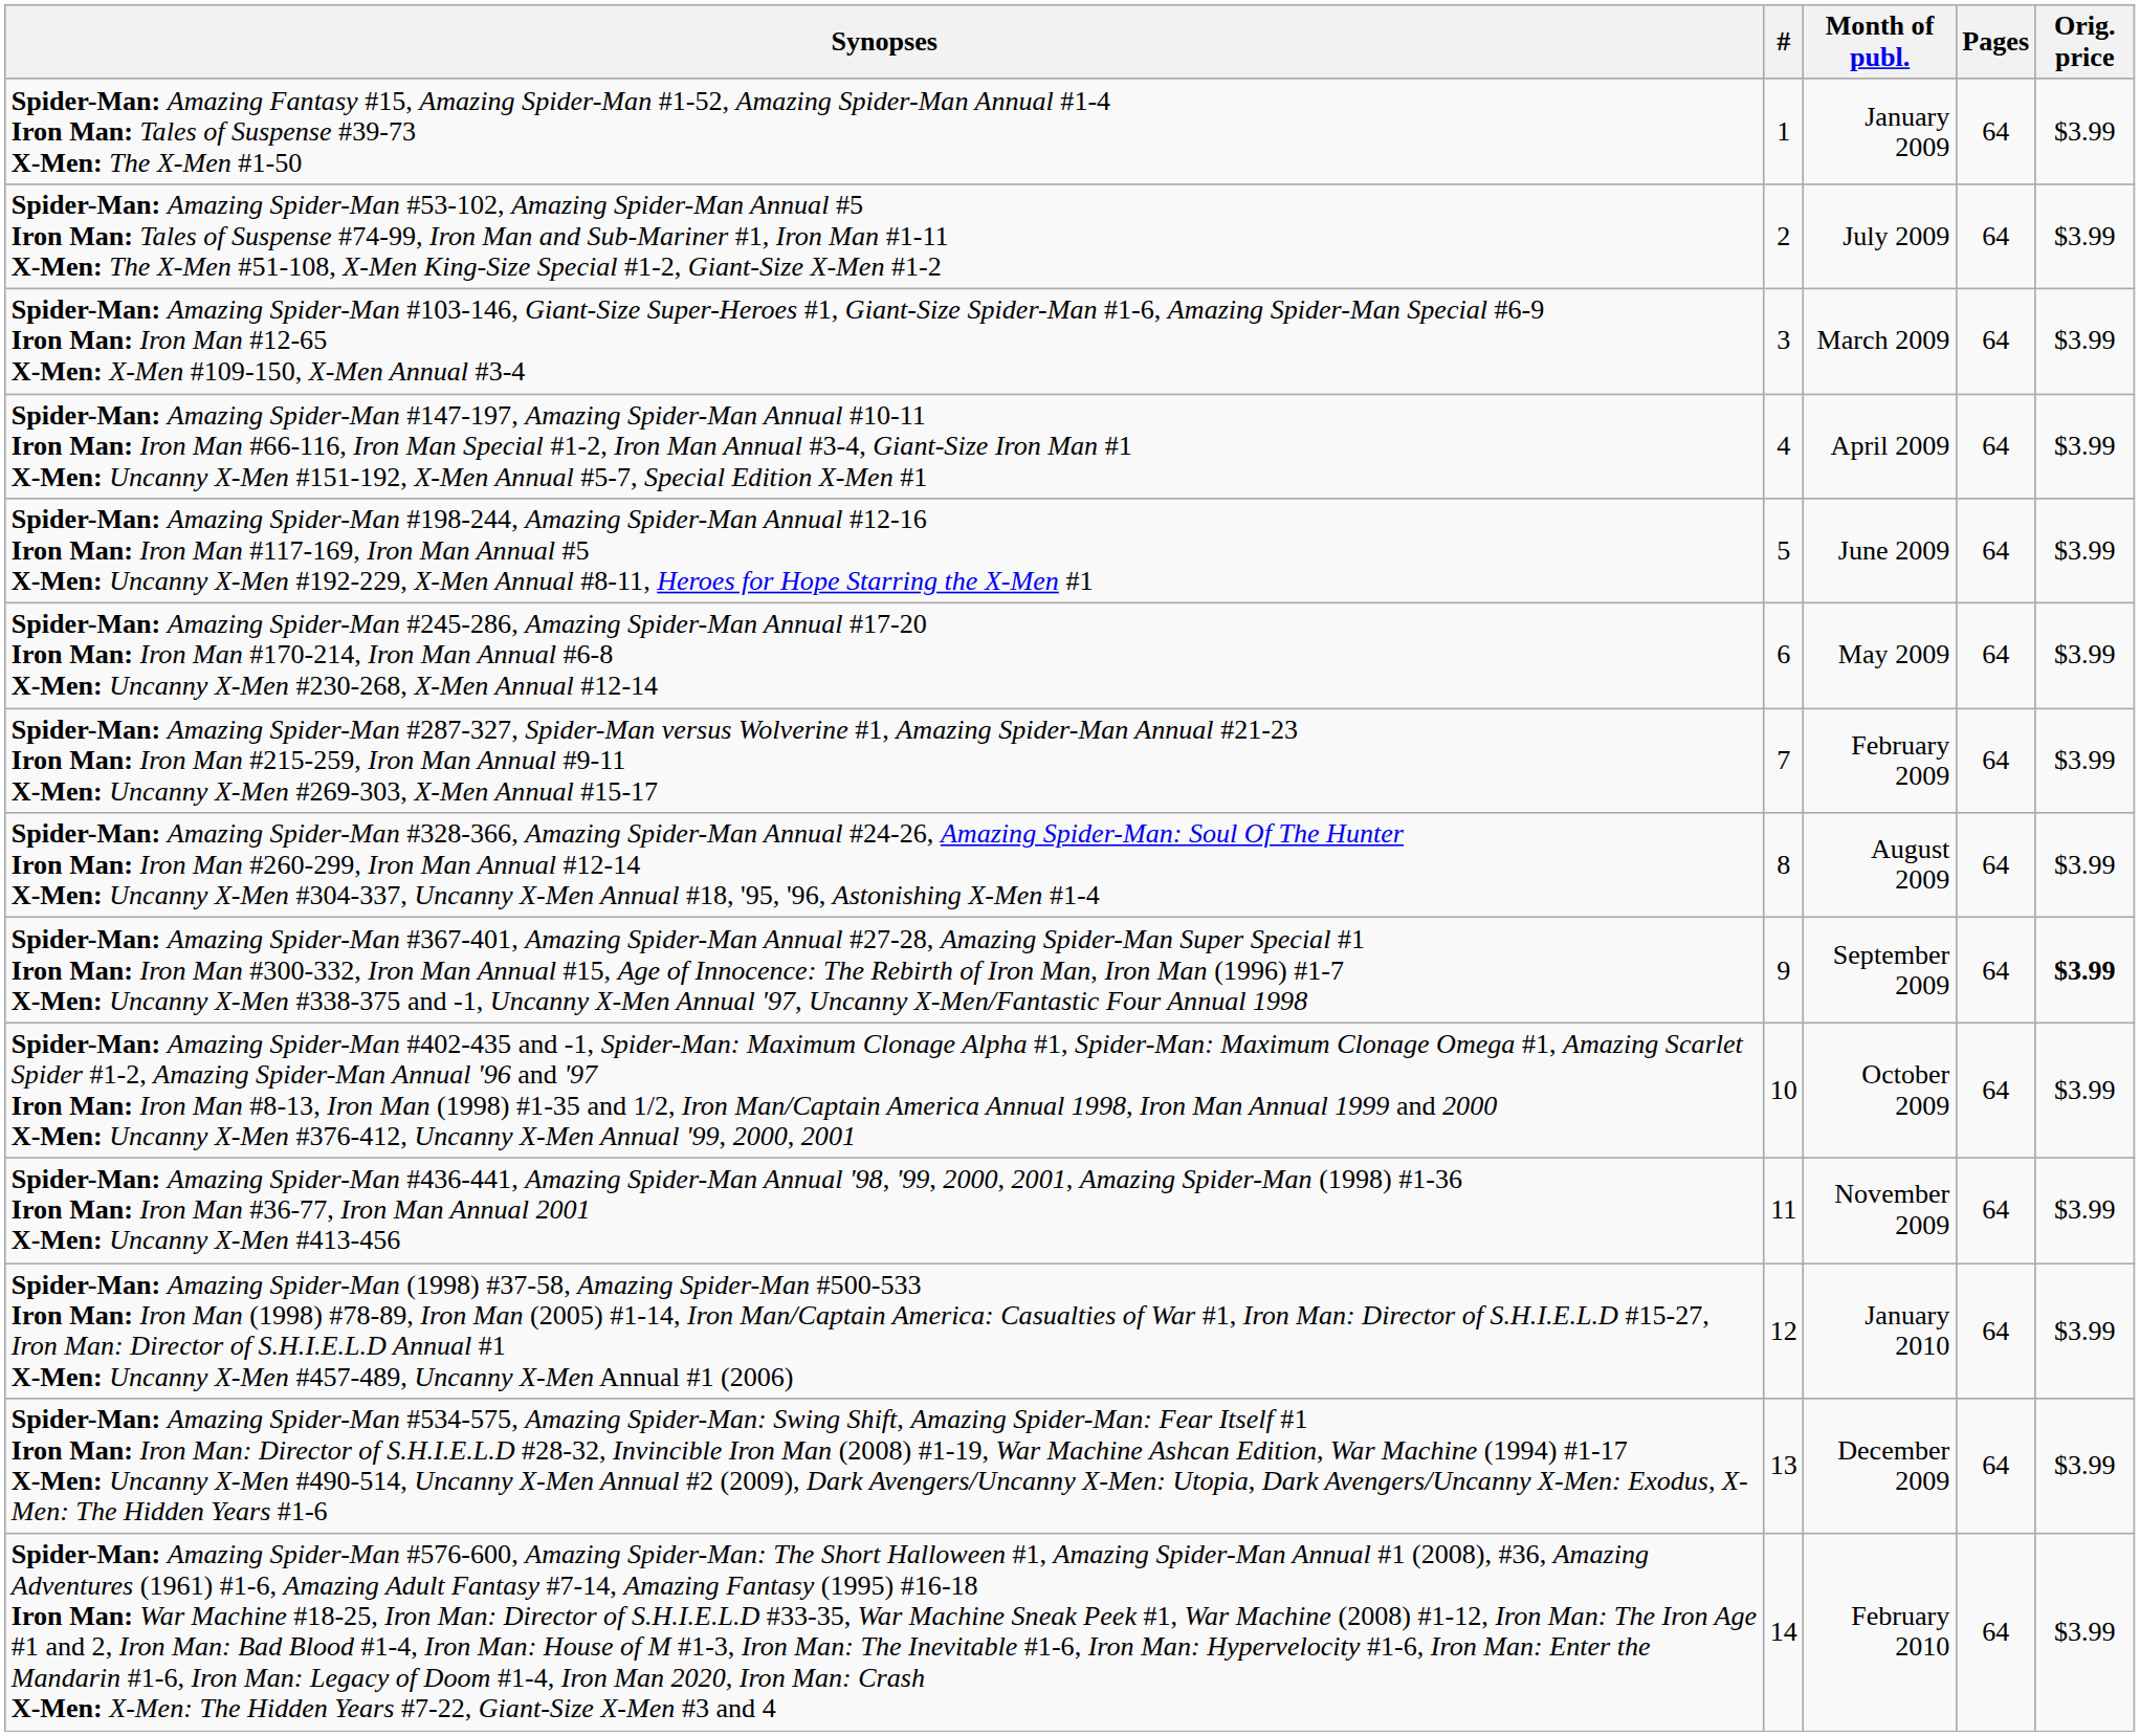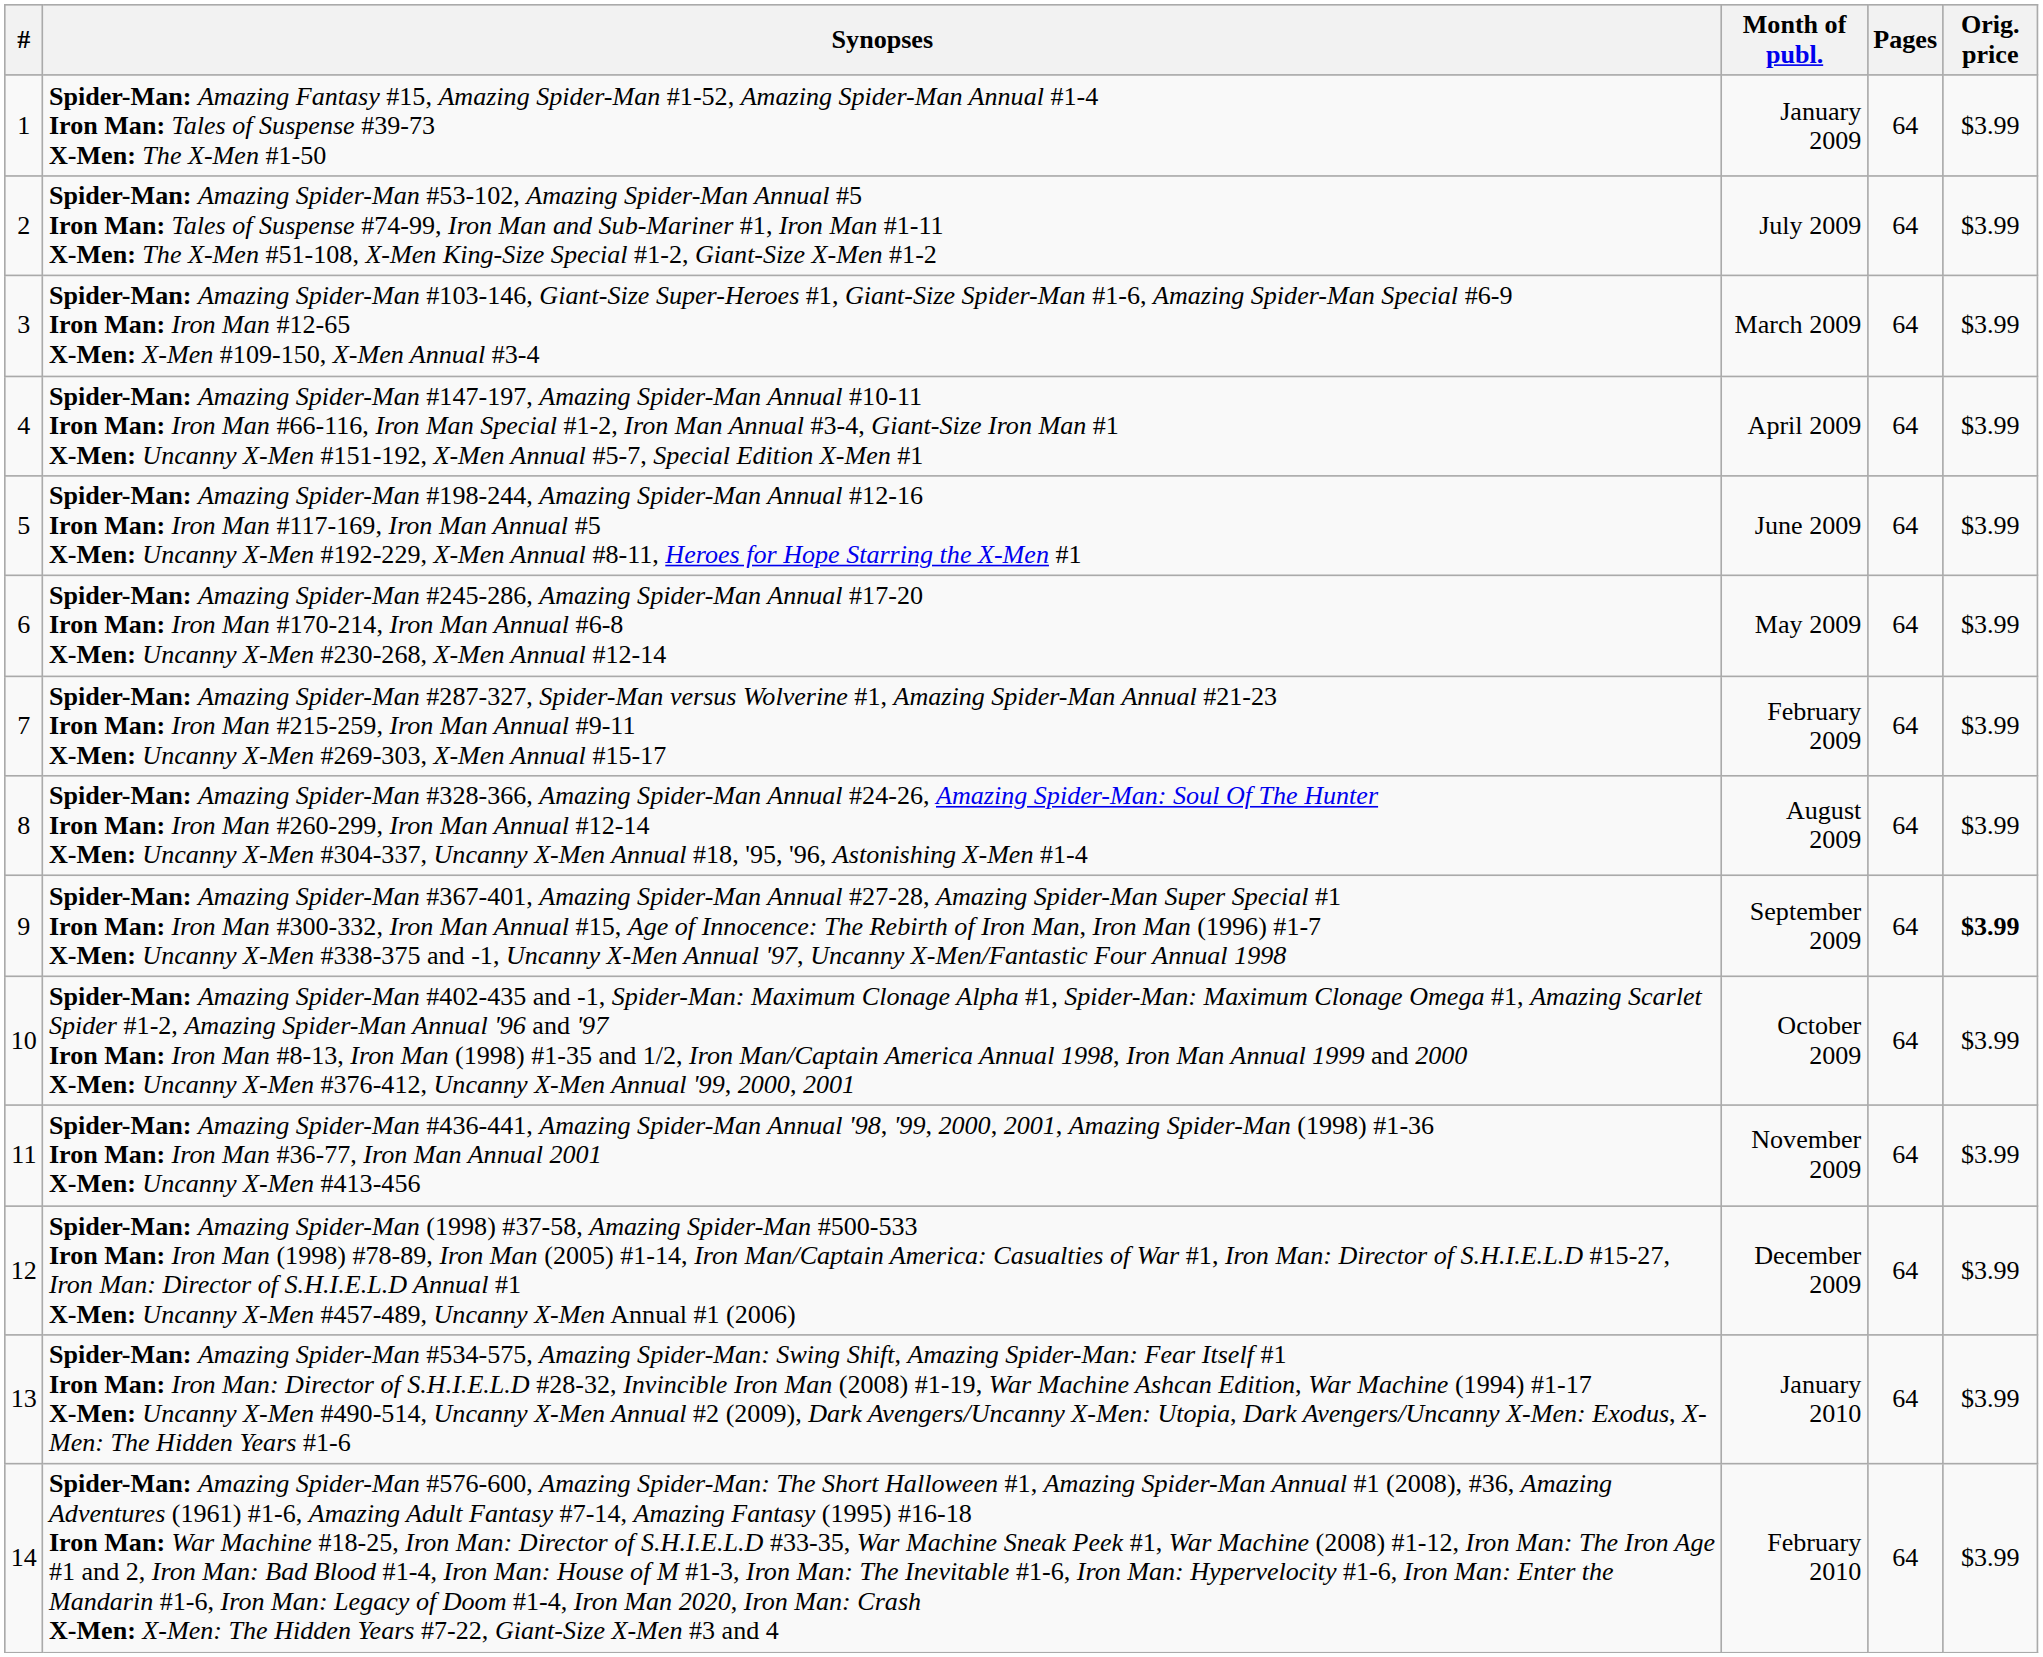columns swapped: # <-> Synopses
row 13 | Month of publ.: January 2010 -> December 2009
row 14 | Month of publ.: December 2009 -> January 2010
